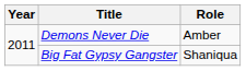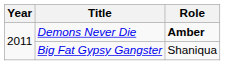Demons Never Die | Role: normal -> bold
